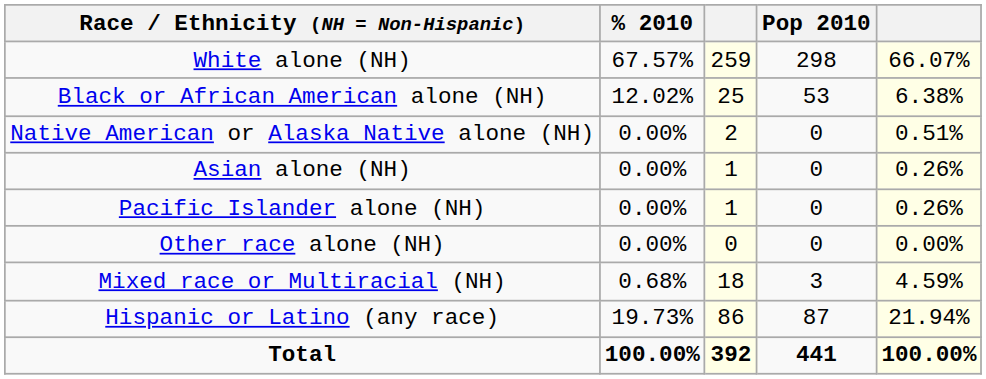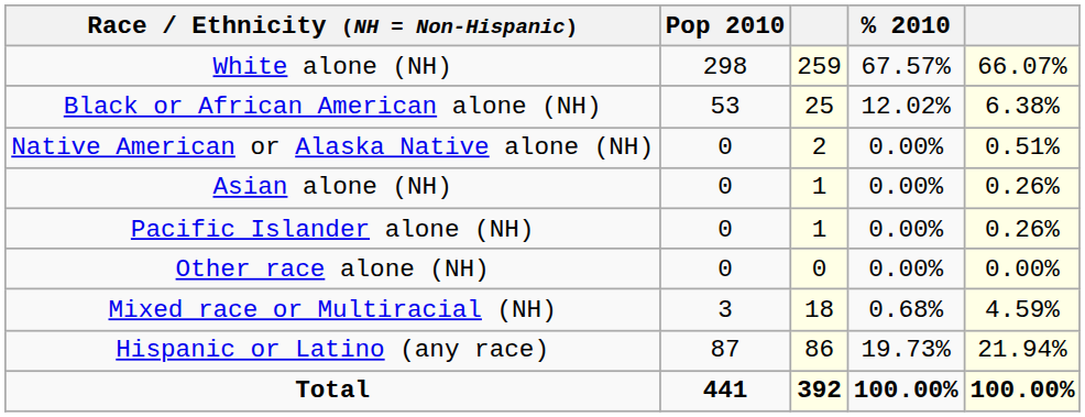columns swapped: Pop 2010 <-> % 2010
